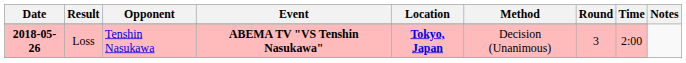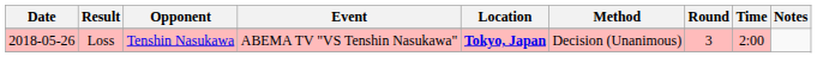Loss | Date: bold -> normal
Loss | Event: bold -> normal
